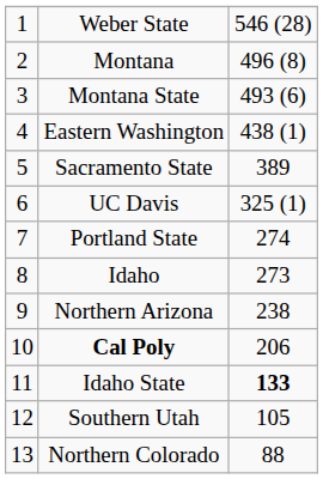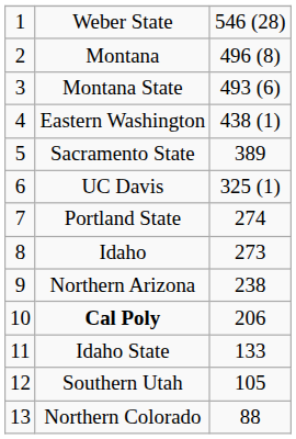Idaho State | column 3: bold -> normal
